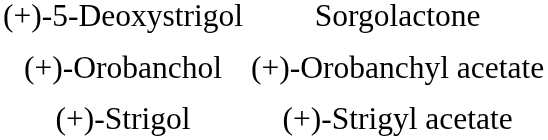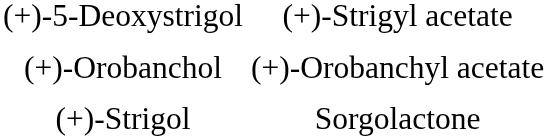row 1 | column 2: Sorgolactone -> (+)-Strigyl acetate
row 3 | column 2: (+)-Strigyl acetate -> Sorgolactone
